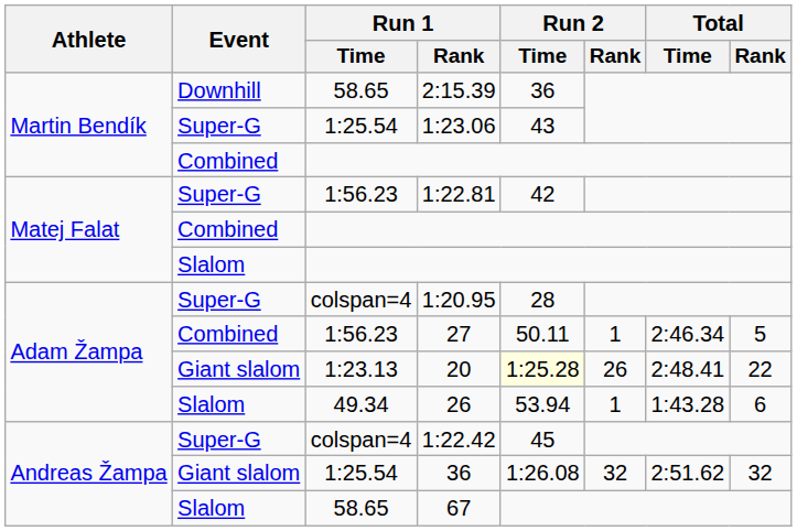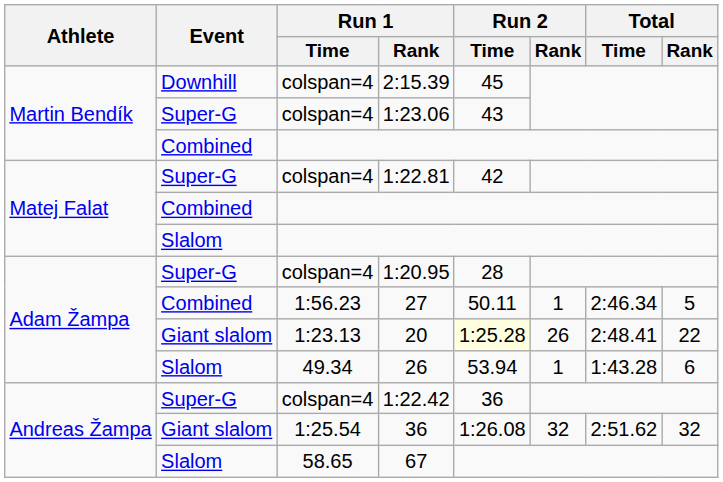2:15.39 | Run 1 / Time: 58.65 -> colspan=4
2:15.39 | Run 2 / Time: 36 -> 45
1:23.06 | Run 1 / Time: 1:25.54 -> colspan=4
1:22.81 | Run 1 / Time: 1:56.23 -> colspan=4
1:22.42 | Run 2 / Time: 45 -> 36
